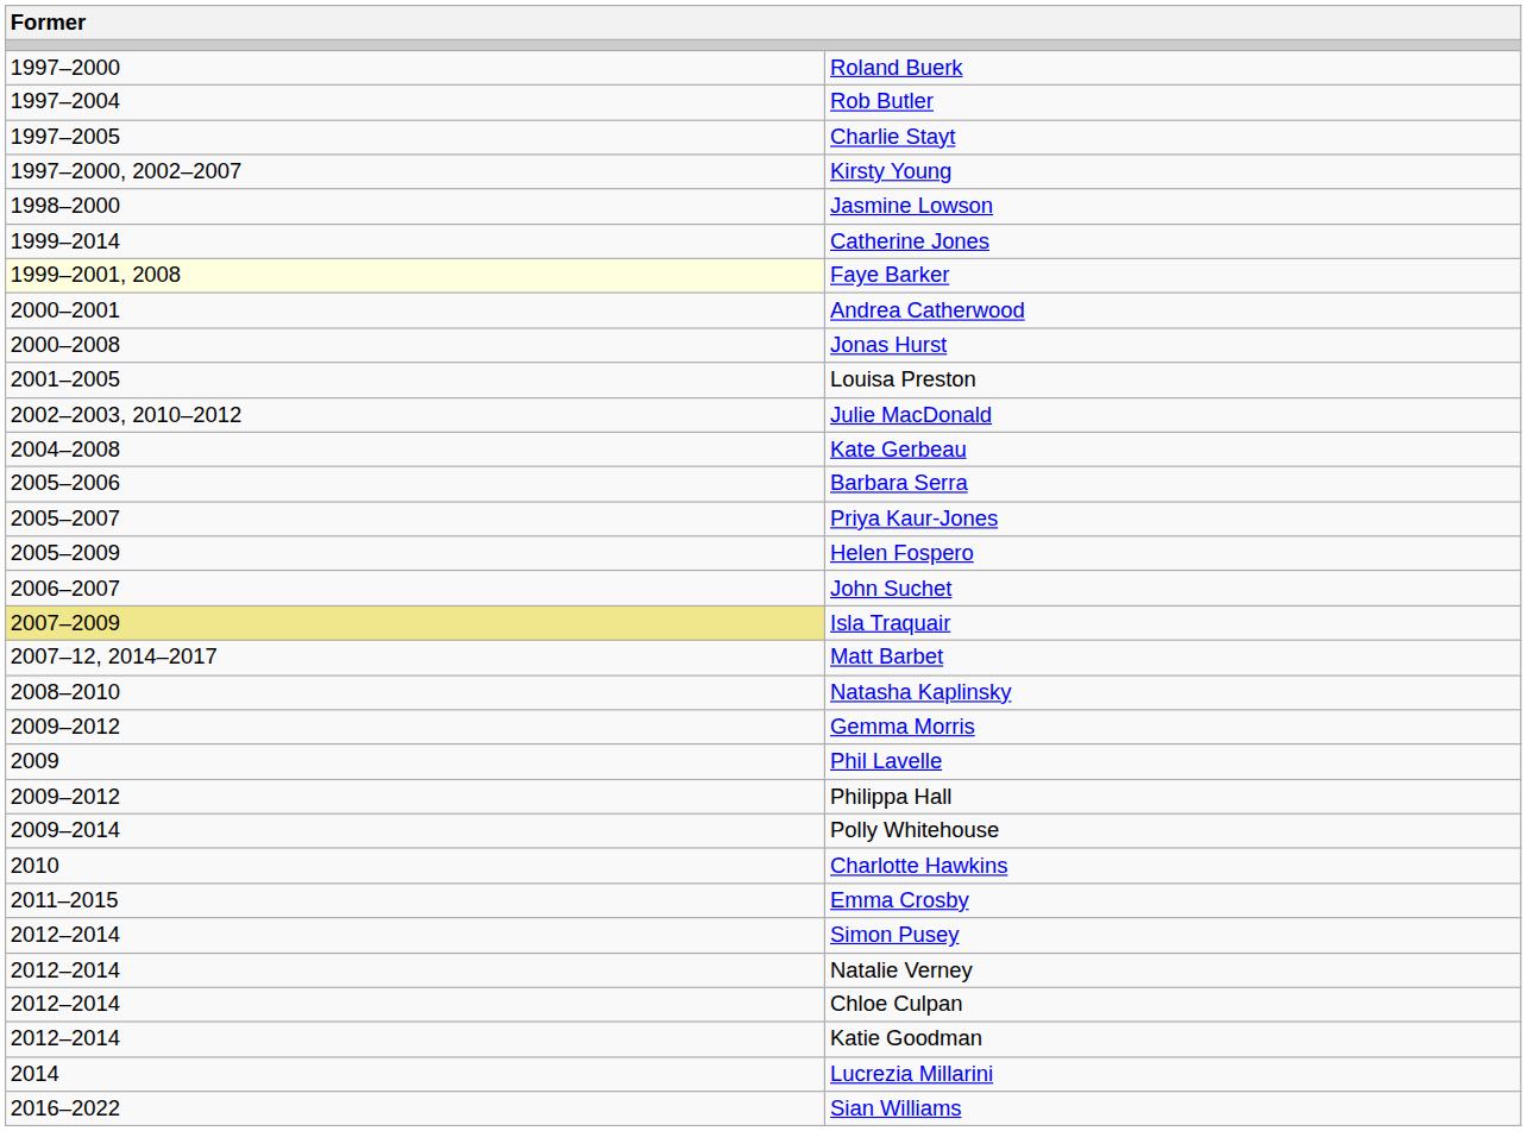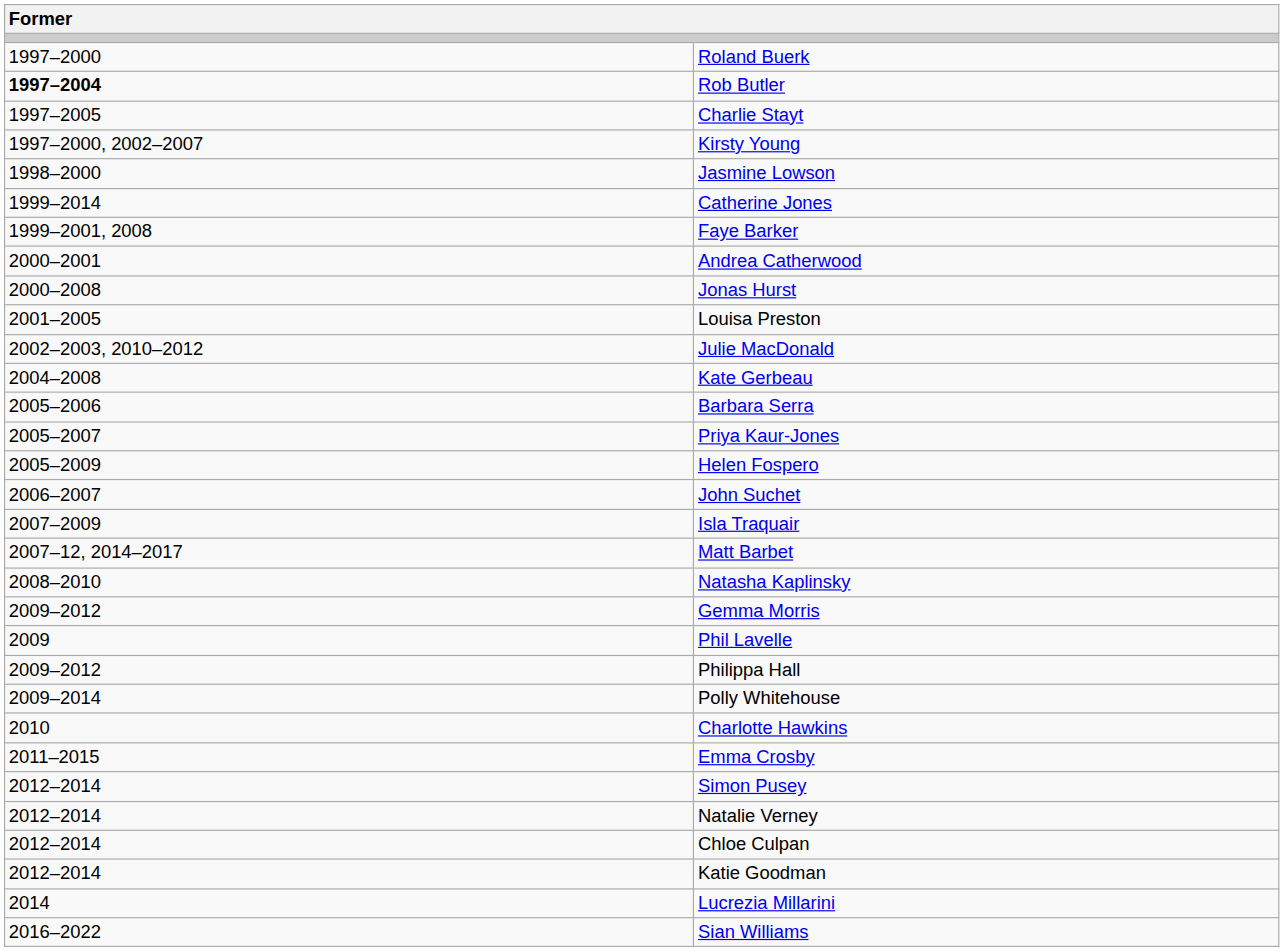Rob Butler | column 1: normal -> bold
Faye Barker | column 1: lightyellow background -> no background
Isla Traquair | column 1: khaki background -> no background
